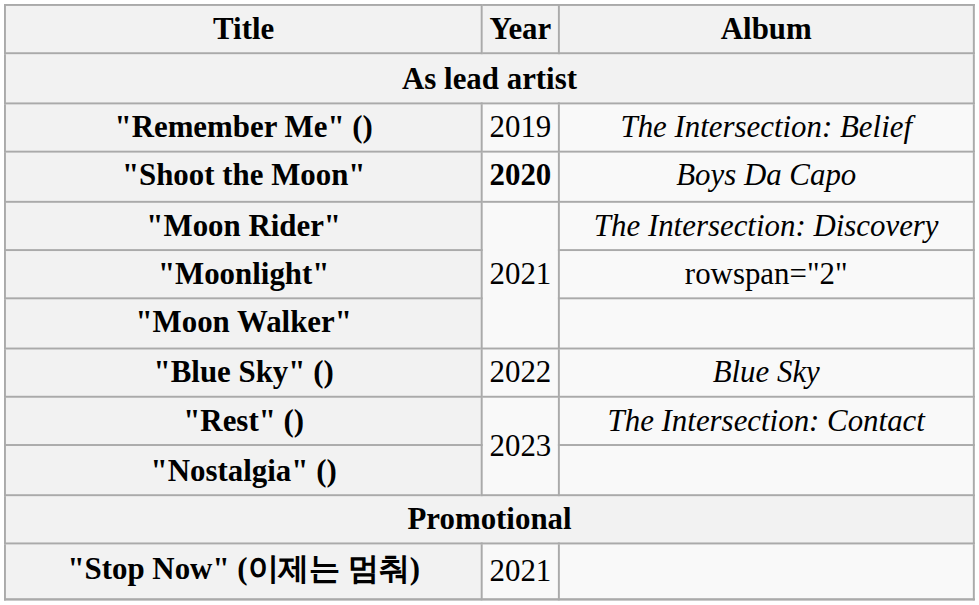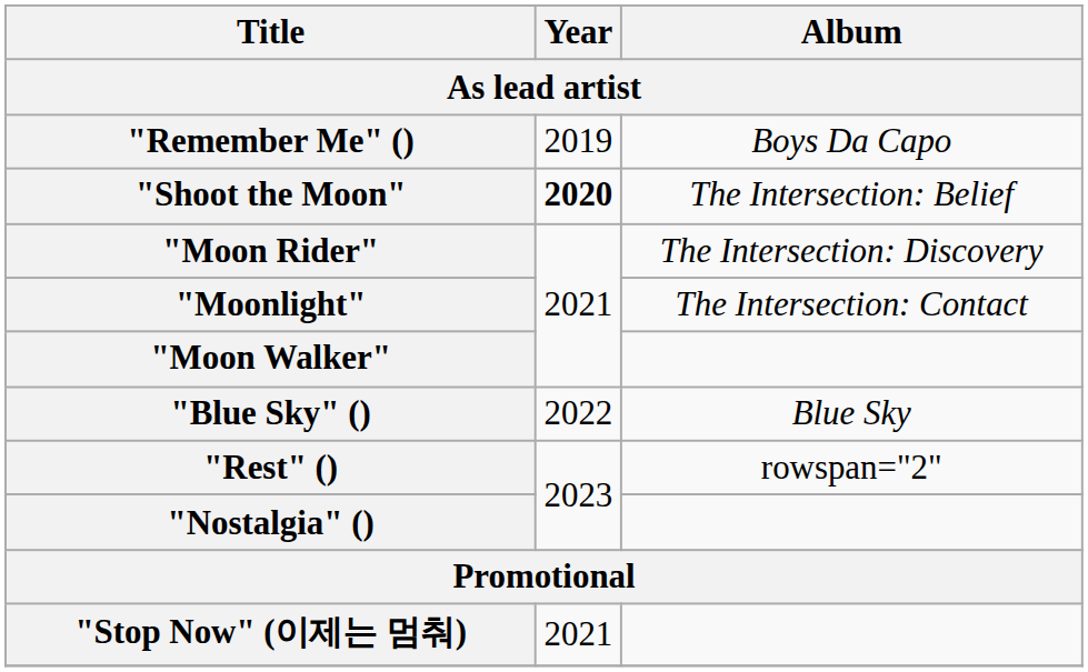"Remember Me" () | Album: The Intersection: Belief -> Boys Da Capo
"Shoot the Moon" | Album: Boys Da Capo -> The Intersection: Belief
"Moonlight" | Album: rowspan="2" -> The Intersection: Contact
"Rest" () | Album: The Intersection: Contact -> rowspan="2"
